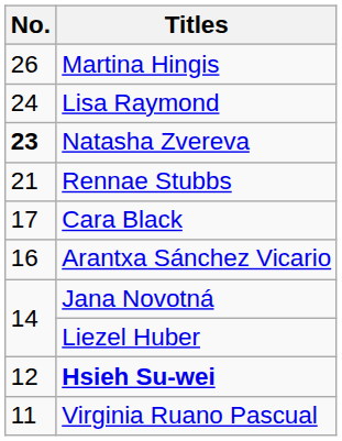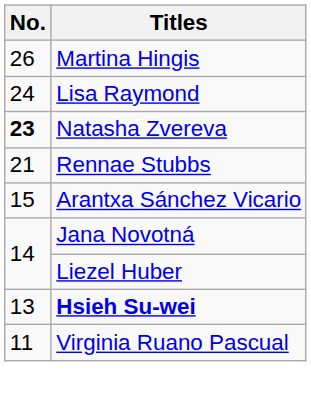- row: 17 | Cara Black
Arantxa Sánchez Vicario | No.: 16 -> 15
Hsieh Su-wei | No.: 12 -> 13
